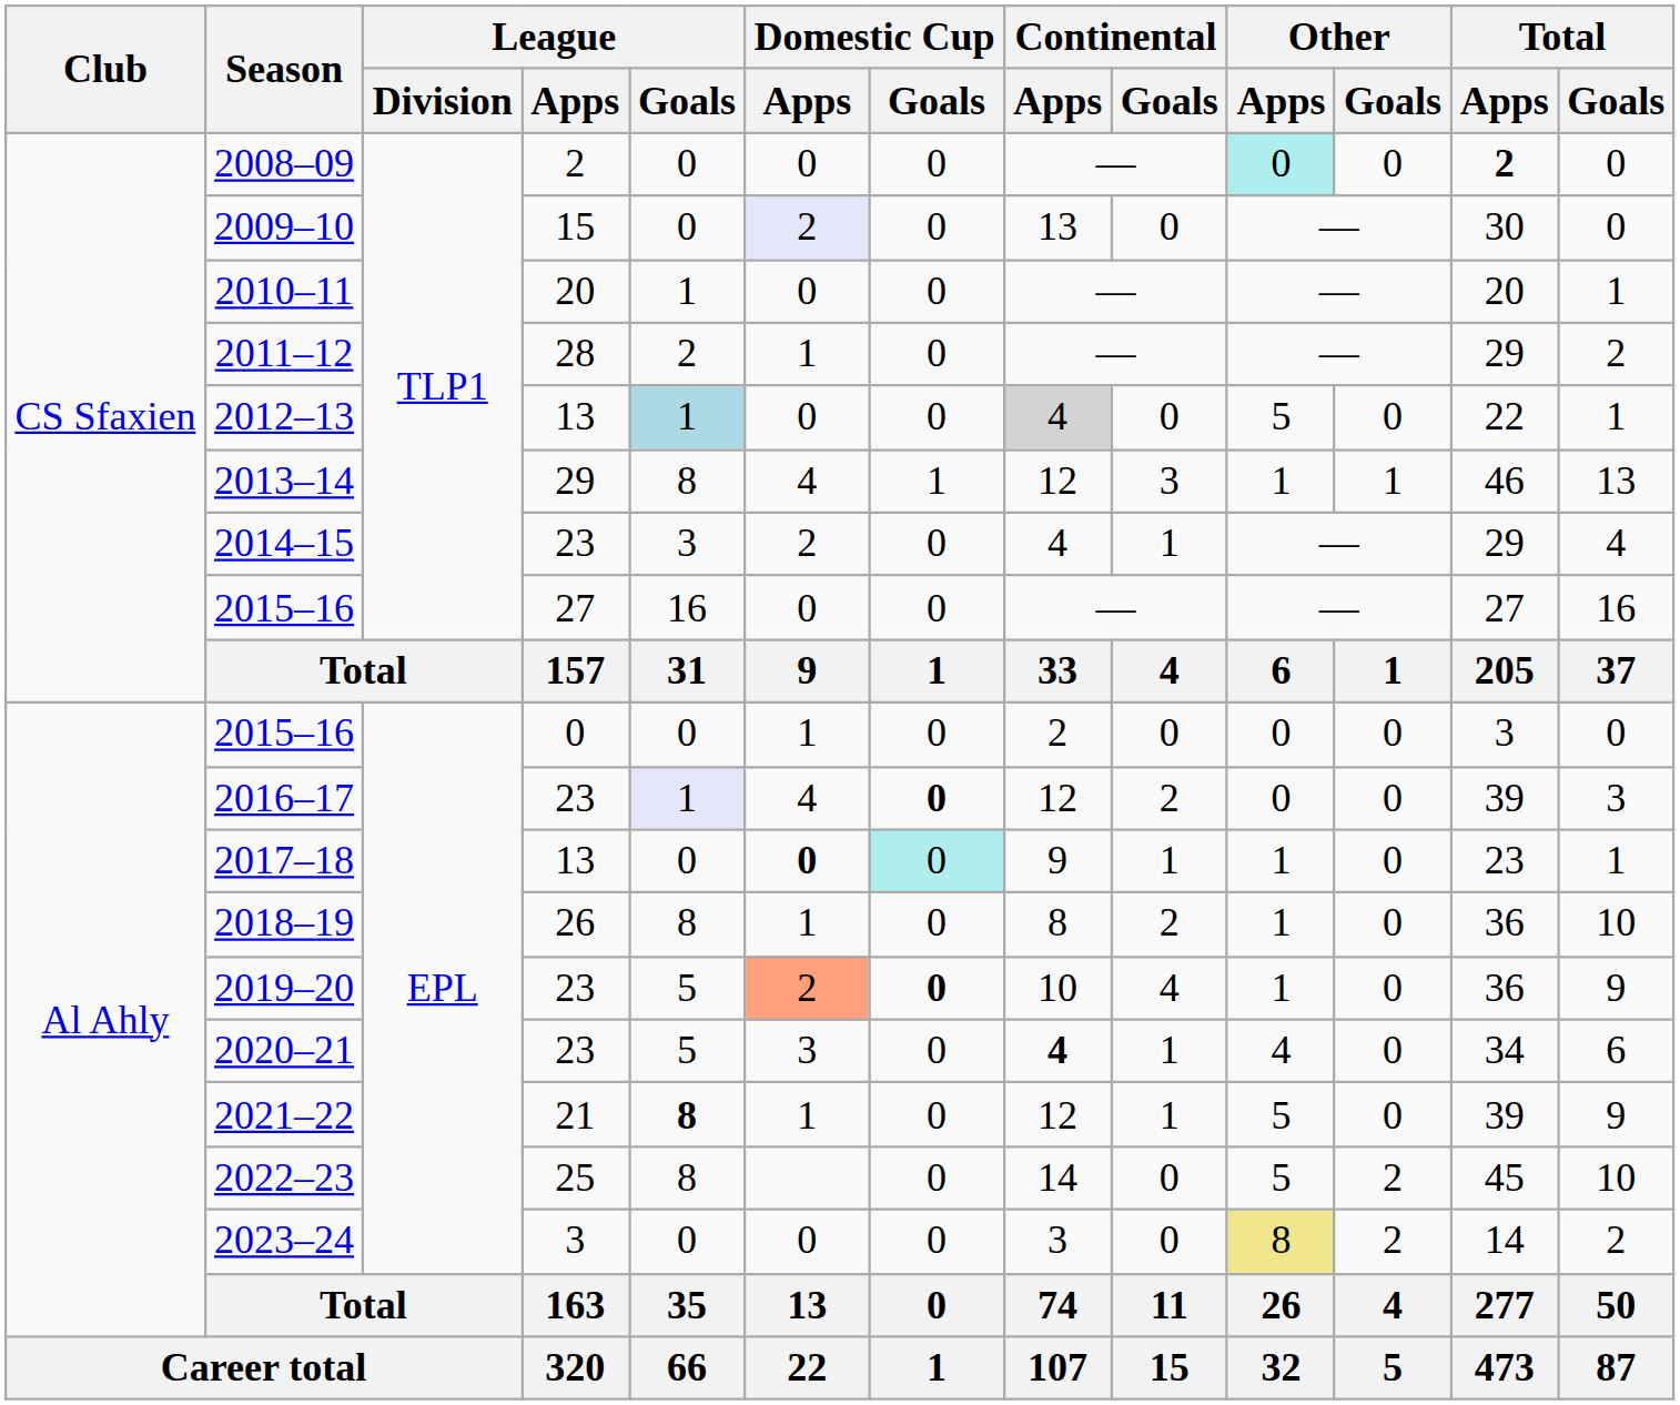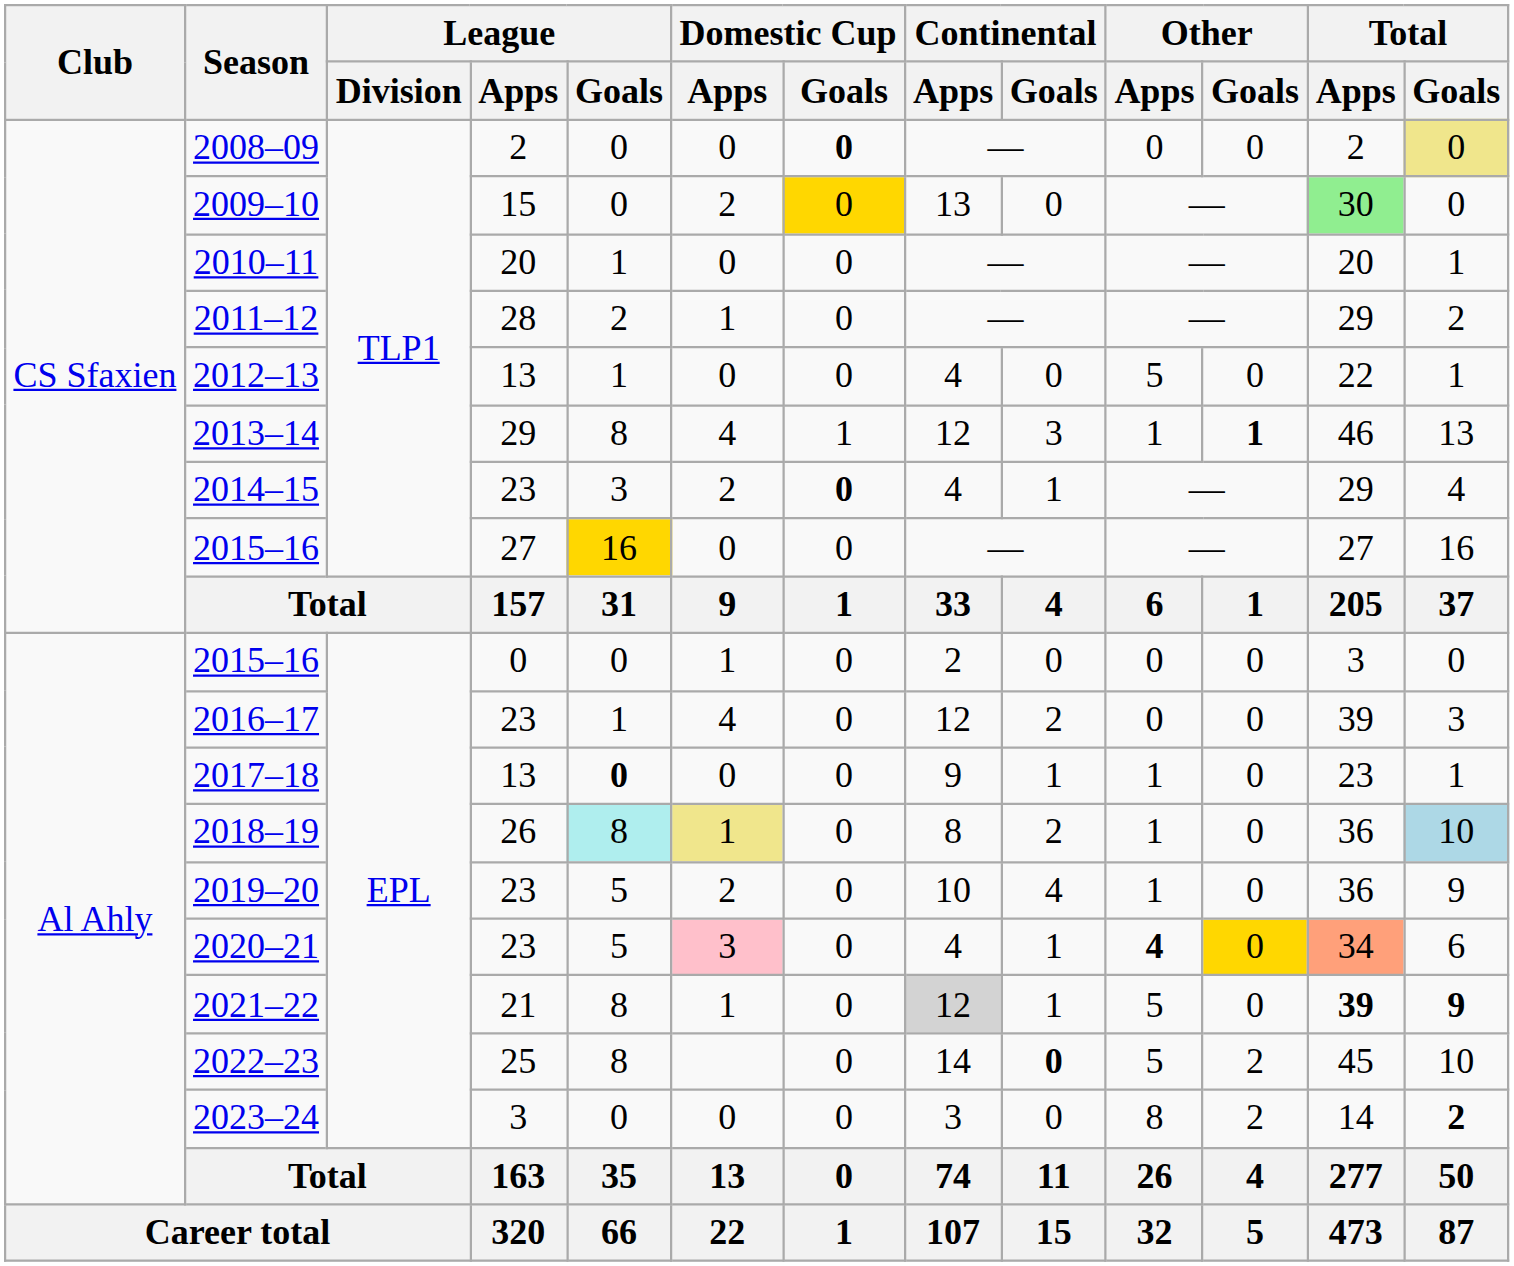2008–09 | Domestic Cup / Goals: normal -> bold
2008–09 | Other / Apps: paleturquoise background -> no background
2008–09 | Total / Apps: bold -> normal
2008–09 | Total / Goals: no background -> khaki background
2009–10 | Domestic Cup / Apps: lavender background -> no background
2009–10 | Domestic Cup / Goals: no background -> gold background
2009–10 | Total / Apps: no background -> lightgreen background
2012–13 | League / Goals: lightblue background -> no background
2012–13 | Continental / Apps: lightgrey background -> no background
2013–14 | Other / Goals: normal -> bold
2014–15 | Domestic Cup / Goals: normal -> bold
2015–16 / 27 | League / Goals: no background -> gold background
2016–17 | League / Goals: lavender background -> no background
2016–17 | Domestic Cup / Goals: bold -> normal
2017–18 | League / Goals: normal -> bold
2017–18 | Domestic Cup / Apps: bold -> normal
2017–18 | Domestic Cup / Goals: paleturquoise background -> no background
2018–19 | League / Goals: no background -> paleturquoise background
2018–19 | Domestic Cup / Apps: no background -> khaki background
2018–19 | Total / Goals: no background -> lightblue background
2019–20 | Domestic Cup / Apps: lightsalmon background -> no background
2019–20 | Domestic Cup / Goals: bold -> normal
2020–21 | Domestic Cup / Apps: no background -> pink background
2020–21 | Continental / Apps: bold -> normal
2020–21 | Other / Apps: normal -> bold
2020–21 | Other / Goals: no background -> gold background
2020–21 | Total / Apps: no background -> lightsalmon background
2021–22 | League / Goals: bold -> normal
2021–22 | Continental / Apps: no background -> lightgrey background
2021–22 | Total / Apps: normal -> bold
2021–22 | Total / Goals: normal -> bold
2022–23 | Continental / Goals: normal -> bold
2023–24 | Other / Apps: khaki background -> no background
2023–24 | Total / Goals: normal -> bold
